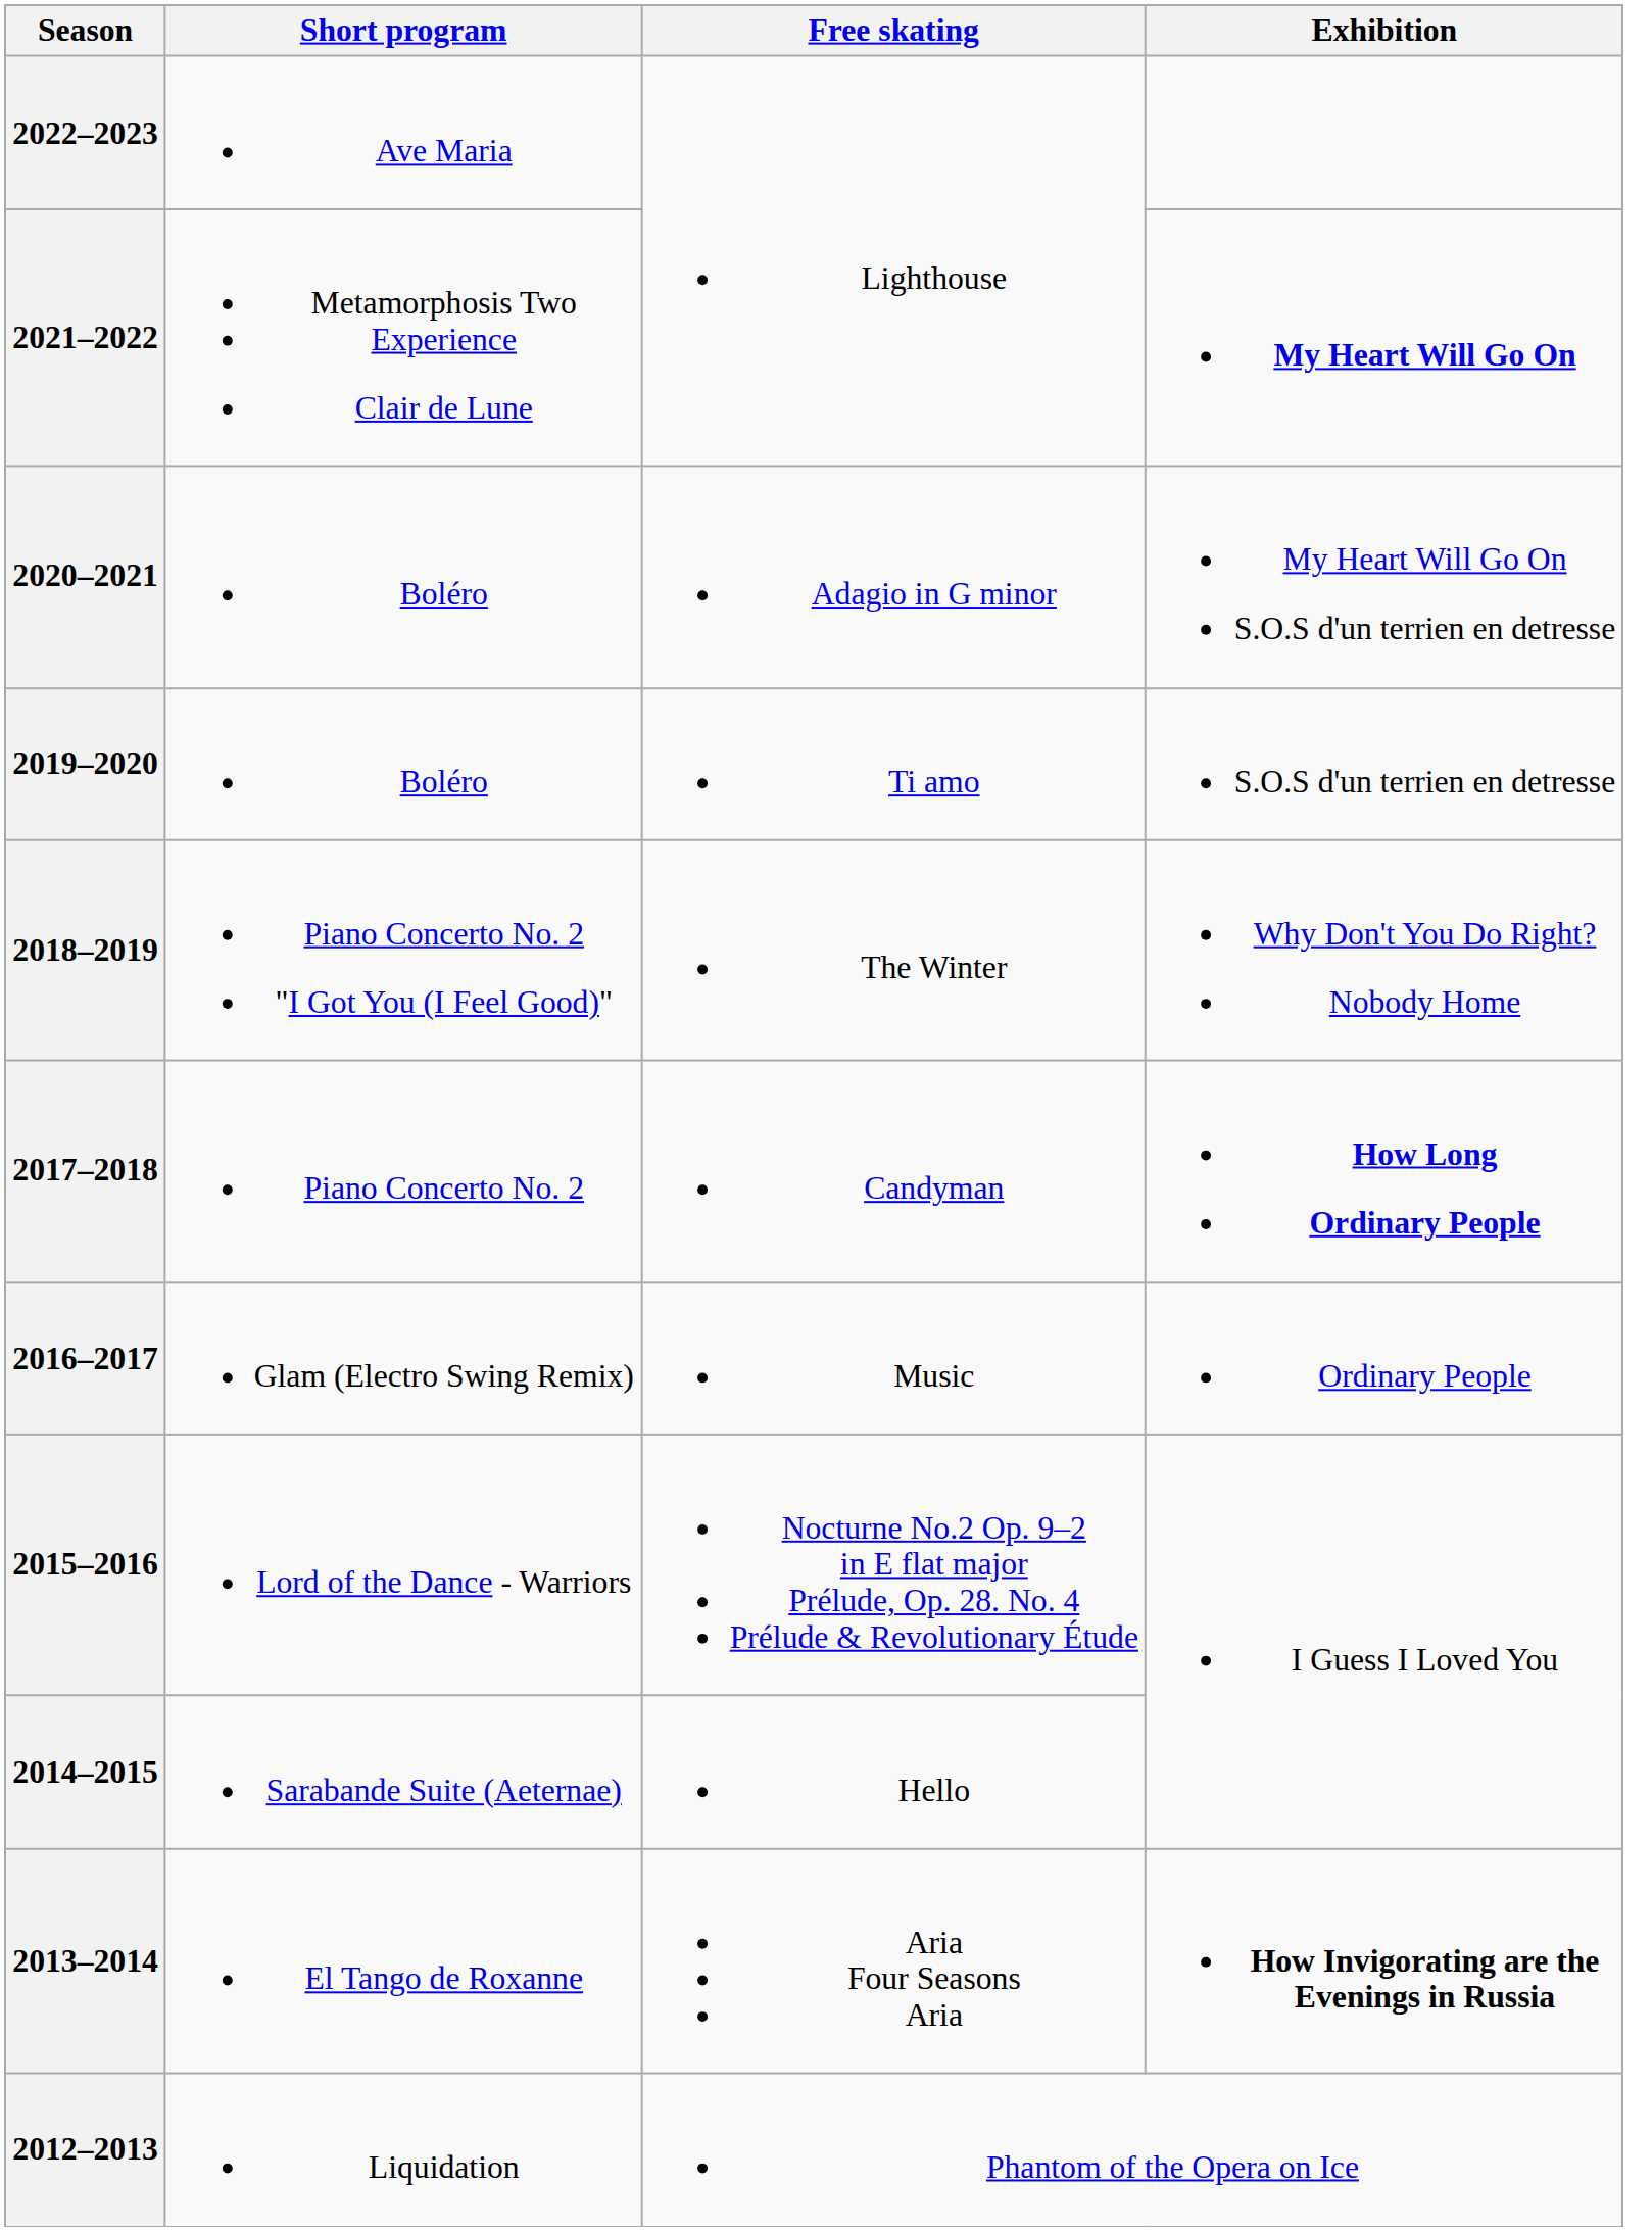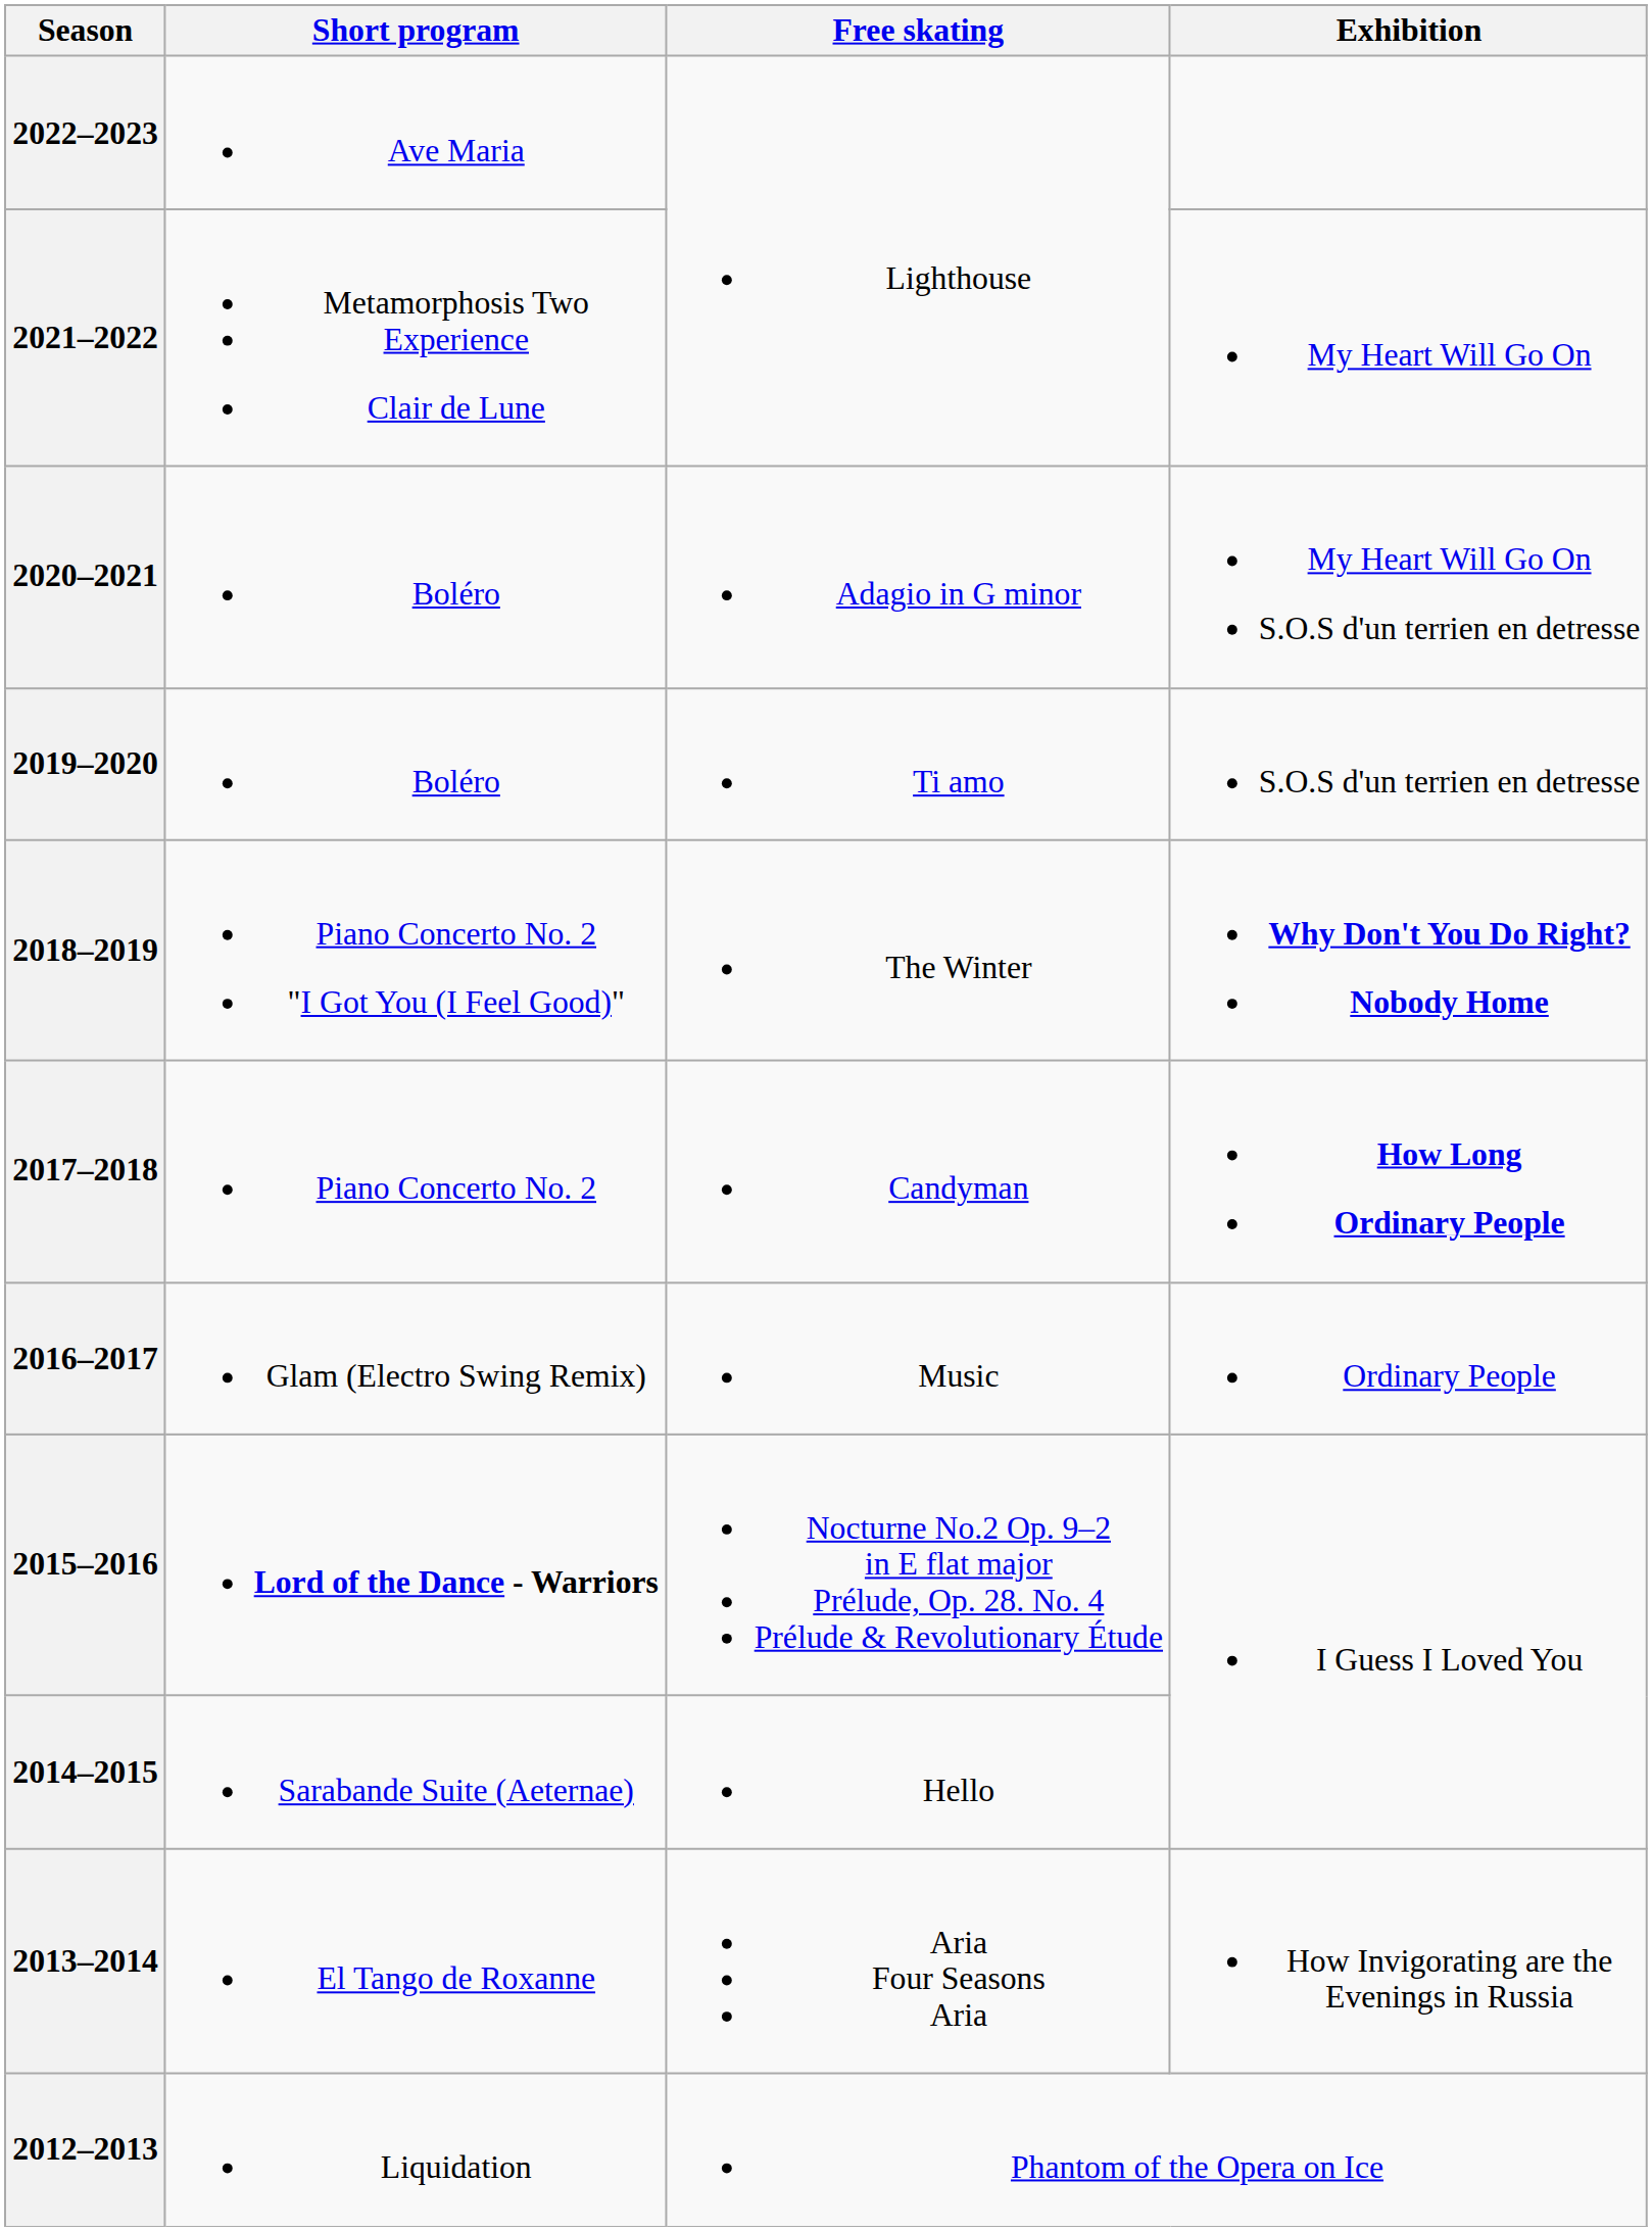2021–2022 | Exhibition: bold -> normal
2018–2019 | Exhibition: normal -> bold
2015–2016 | Short program: normal -> bold
2013–2014 | Exhibition: bold -> normal
